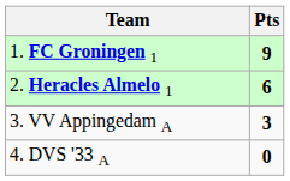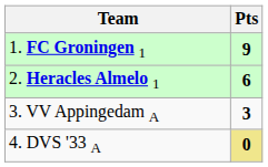4. DVS '33 A | Pts: no background -> khaki background
